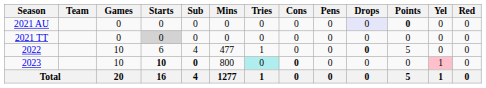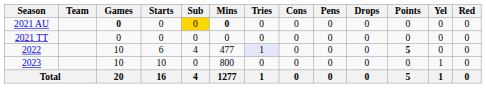2021 AU | Games: normal -> bold
2021 AU | Sub: no background -> gold background
2021 AU | Mins: normal -> bold
2021 AU | Drops: lavender background -> no background
2021 AU | Points: bold -> normal
2021 TT | Starts: lightgrey background -> no background
2022 | Tries: no background -> lavender background
2022 | Drops: bold -> normal
2022 | Points: normal -> bold
2023 | Starts: bold -> normal
2023 | Sub: bold -> normal
2023 | Tries: paleturquoise background -> no background
2023 | Cons: bold -> normal
2023 | Yel: pink background -> no background
